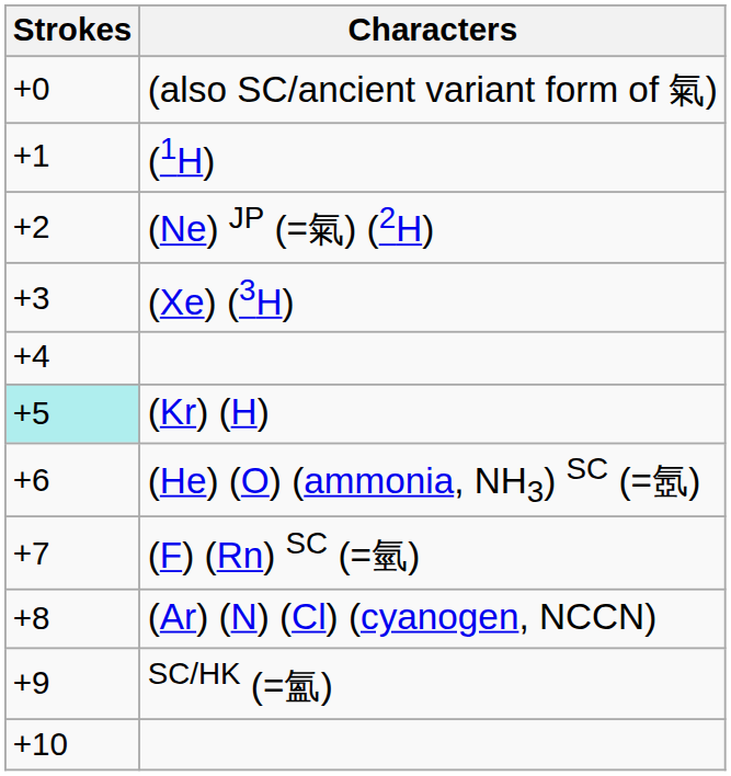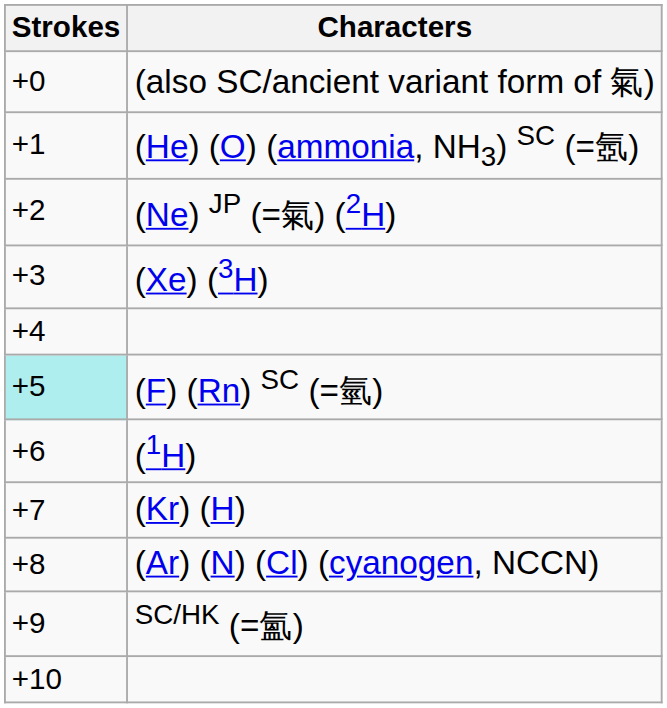row 3 | Characters: (1H) -> (He) (O) (ammonia, NH3) SC (=氬)
row 7 | Characters: (Kr) (H) -> (F) (Rn) SC (=氫)
row 8 | Characters: (He) (O) (ammonia, NH3) SC (=氬) -> (1H)
row 9 | Characters: (F) (Rn) SC (=氫) -> (Kr) (H)
